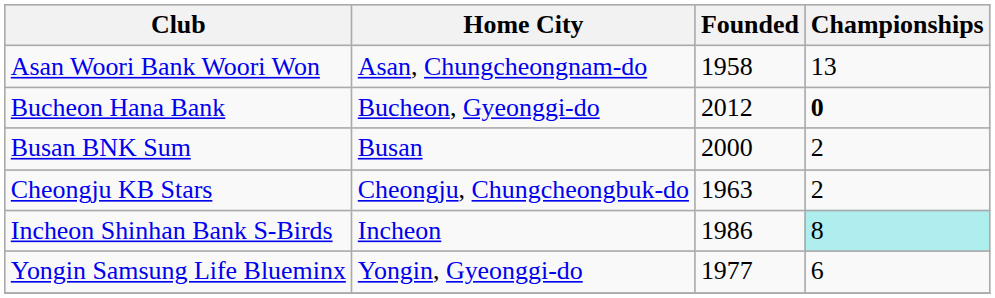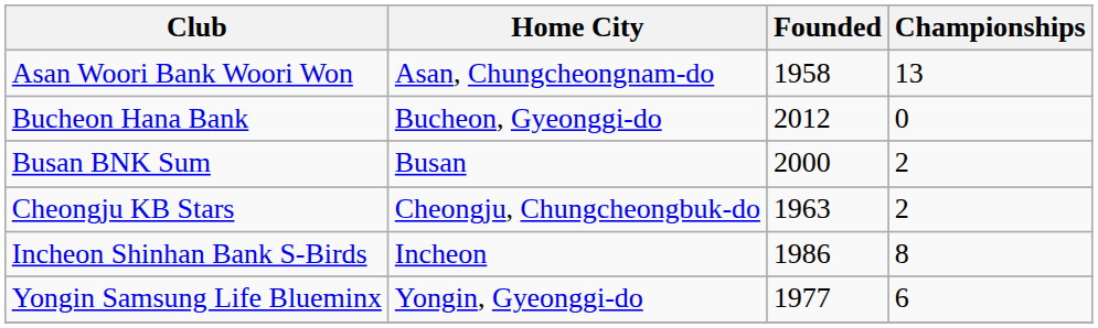Bucheon Hana Bank | Championships: bold -> normal
Incheon Shinhan Bank S-Birds | Championships: paleturquoise background -> no background
